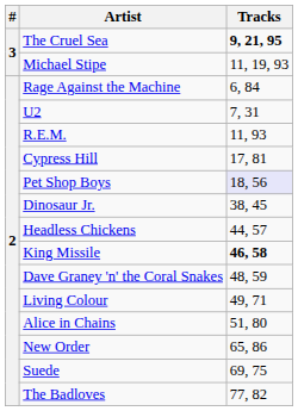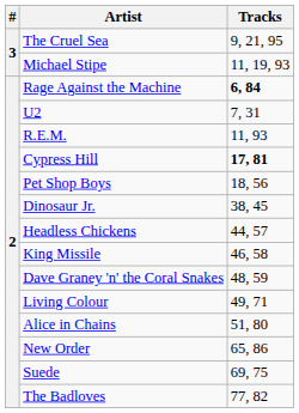The Cruel Sea | Tracks: bold -> normal
Rage Against the Machine | Tracks: normal -> bold
Cypress Hill | Tracks: normal -> bold
Pet Shop Boys | Tracks: lavender background -> no background
King Missile | Tracks: bold -> normal
